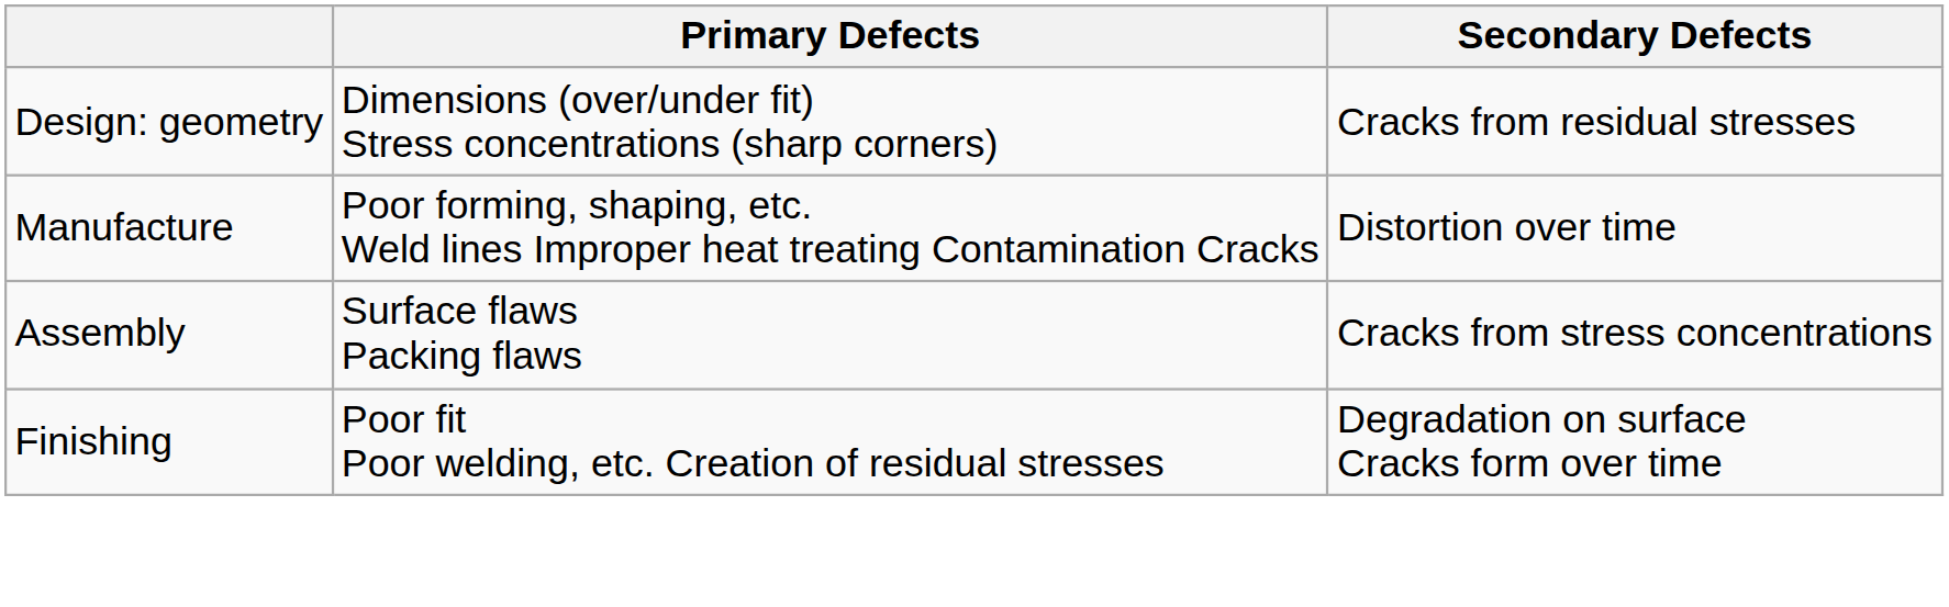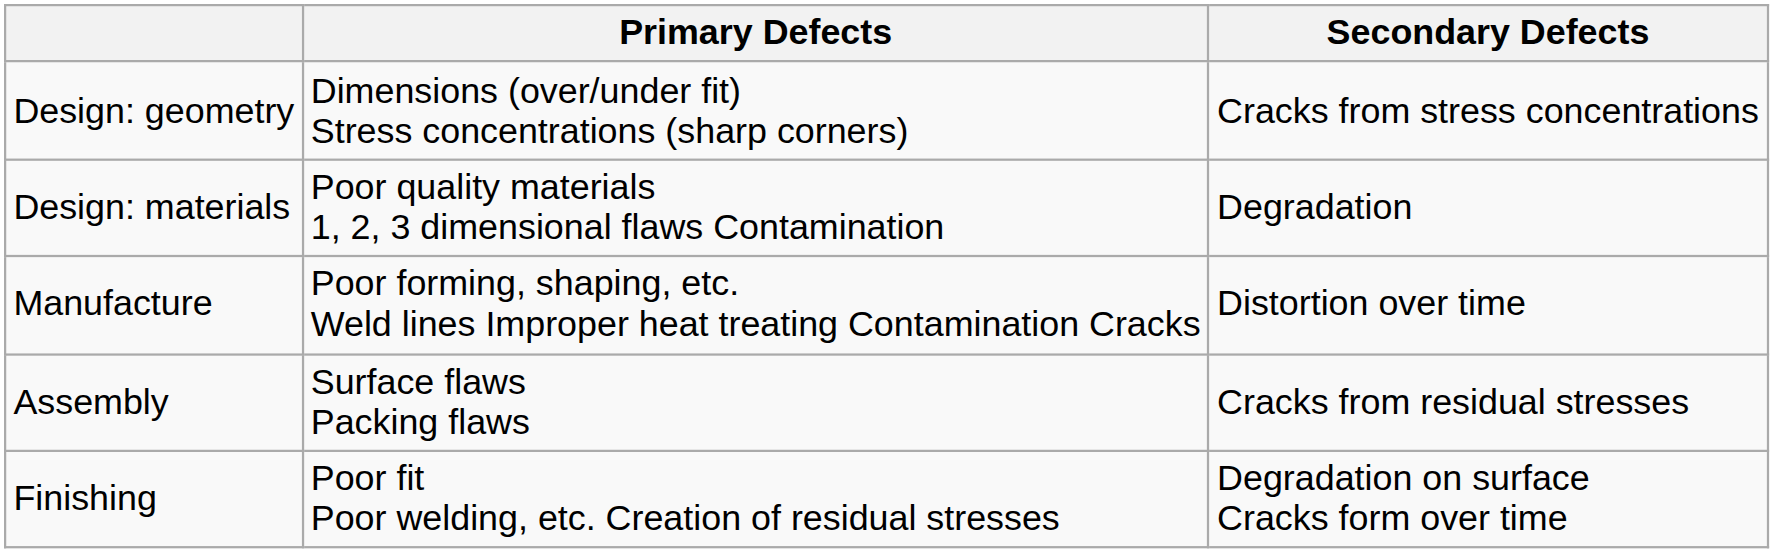Design: geometry | Secondary Defects: Cracks from residual stresses -> Cracks from stress concentrations
+ row: Design: materials | Poor quality materials 1, 2, 3 dimensional flaws Contamination | Degradation
Assembly | Secondary Defects: Cracks from stress concentrations -> Cracks from residual stresses
